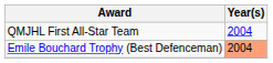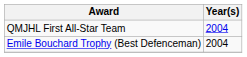Emile Bouchard Trophy (Best Defenceman) | Year(s): lightsalmon background -> no background
